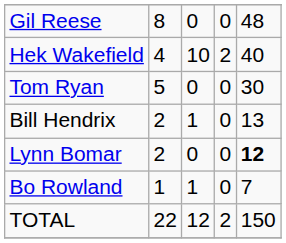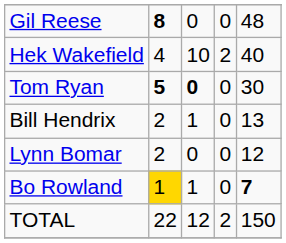Gil Reese | column 2: normal -> bold
Tom Ryan | column 2: normal -> bold
Tom Ryan | column 3: normal -> bold
Lynn Bomar | column 5: bold -> normal
Bo Rowland | column 2: no background -> gold background
Bo Rowland | column 5: normal -> bold
